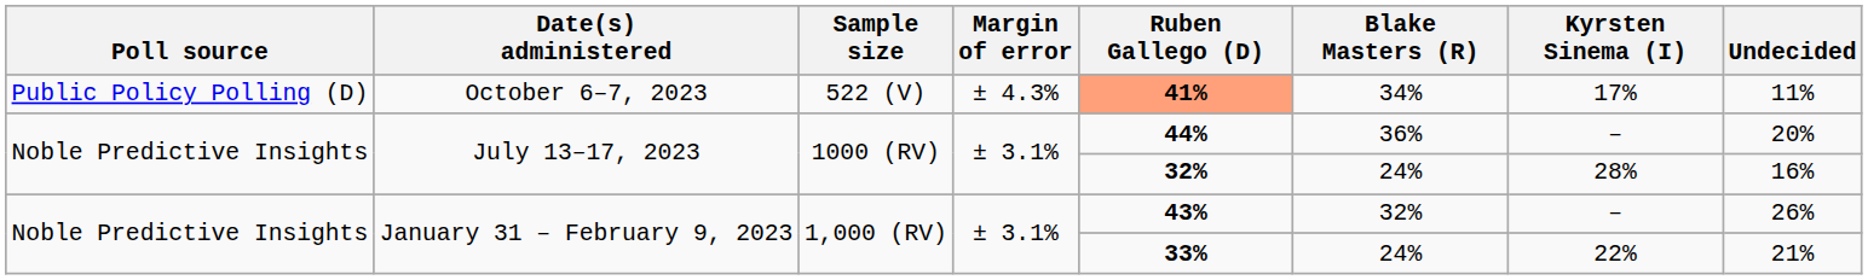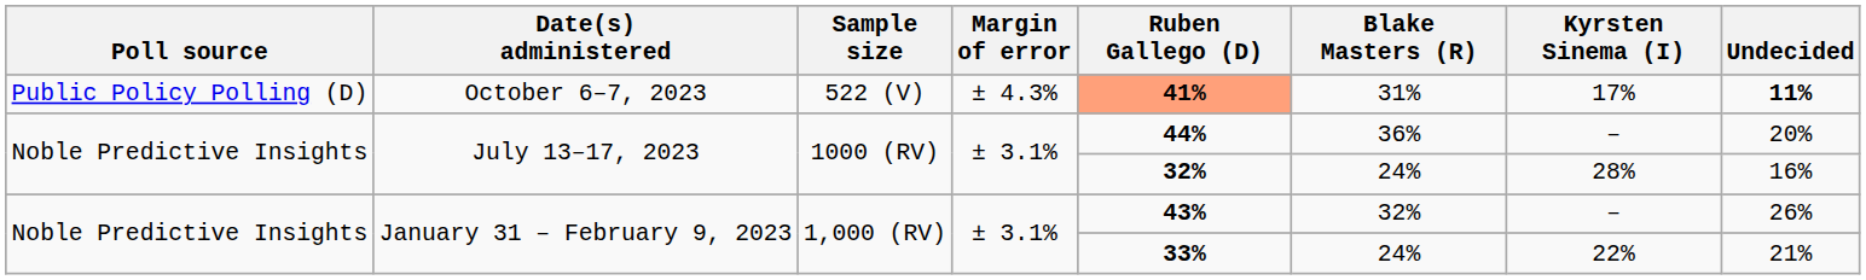October 6–7, 2023 | Blake Masters (R): 34% -> 31%
October 6–7, 2023 | Undecided: normal -> bold
